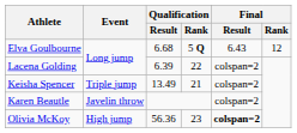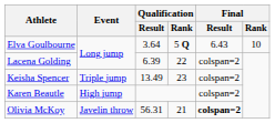Elva Goulbourne | Qualification / Result: 6.68 -> 3.64
Elva Goulbourne | Final / Rank: 12 -> 10
Keisha Spencer | Qualification / Rank: 21 -> 23
Karen Beautle | Event: Javelin throw -> High jump
Olivia McKoy | Event: High jump -> Javelin throw
Olivia McKoy | Qualification / Result: 56.36 -> 56.31
Olivia McKoy | Qualification / Rank: 23 -> 21
